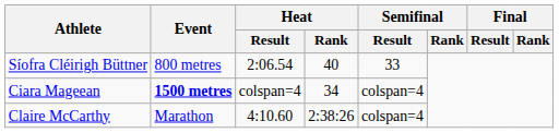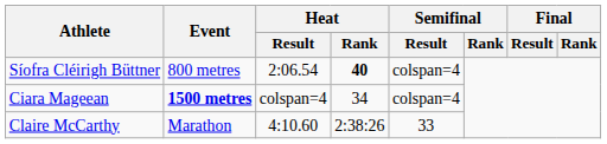Síofra Cléirigh Büttner | Heat / Rank: normal -> bold
Síofra Cléirigh Büttner | Semifinal / Result: 33 -> colspan=4
Claire McCarthy | Semifinal / Result: colspan=4 -> 33
